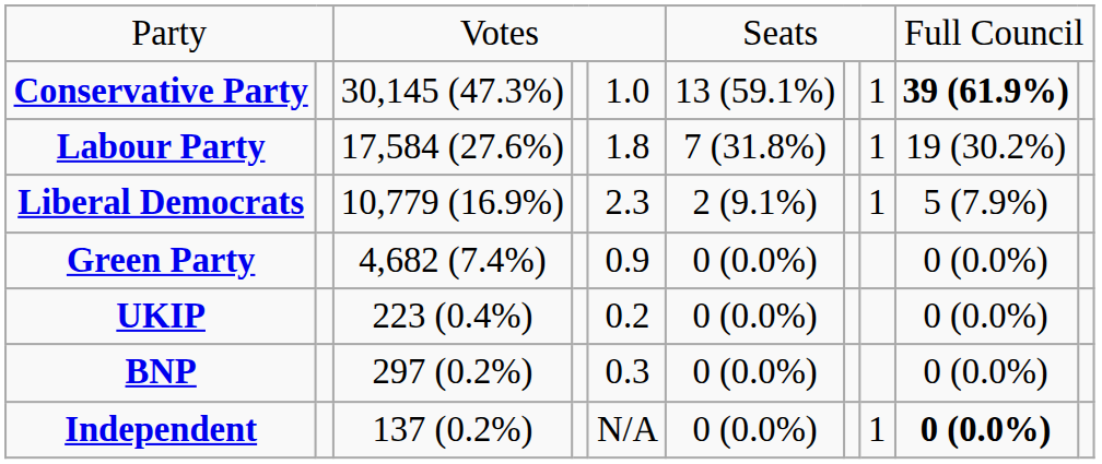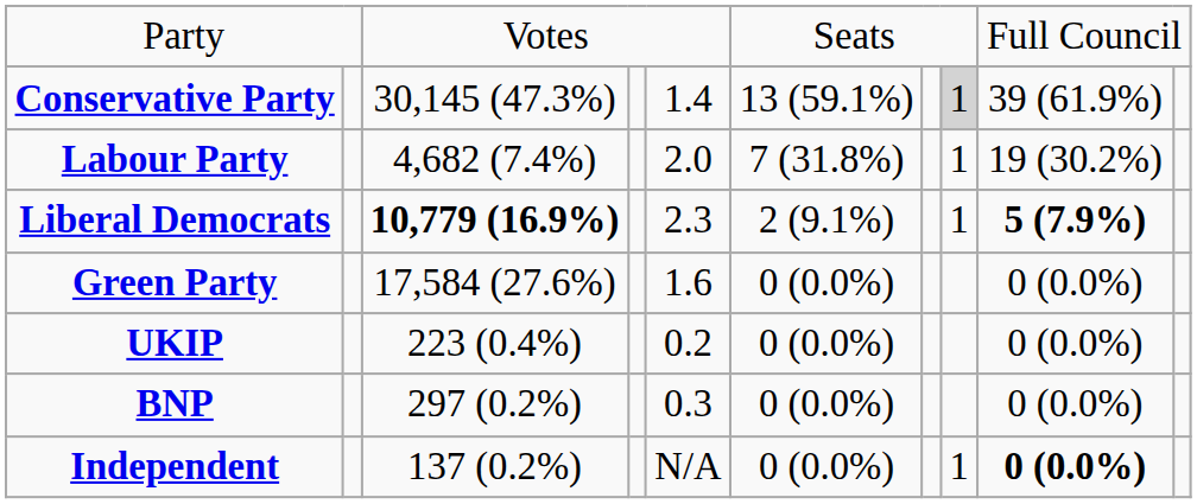Conservative Party | column 5: 1.0 -> 1.4
Conservative Party | column 8: no background -> lightgrey background
Conservative Party | column 9: bold -> normal
Labour Party | column 3: 17,584 (27.6%) -> 4,682 (7.4%)
Labour Party | column 5: 1.8 -> 2.0
Liberal Democrats | column 3: normal -> bold
Liberal Democrats | column 9: normal -> bold
Green Party | column 3: 4,682 (7.4%) -> 17,584 (27.6%)
Green Party | column 5: 0.9 -> 1.6
